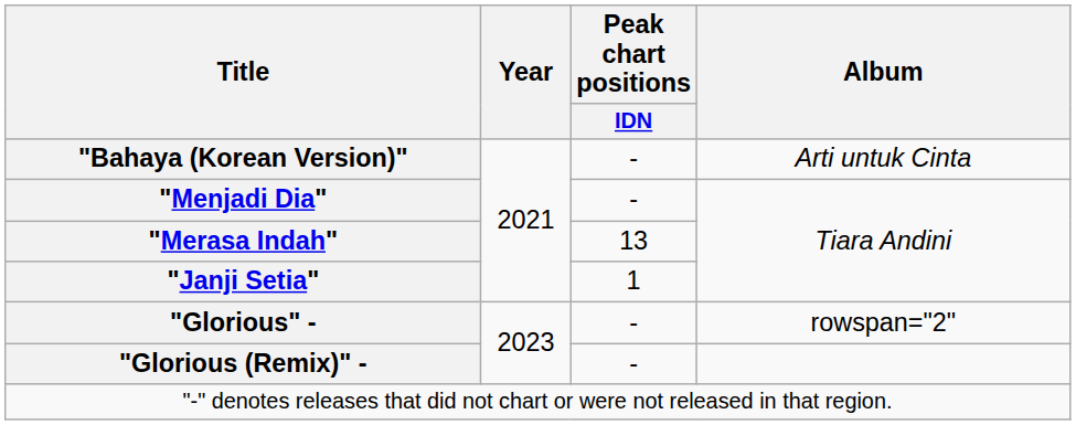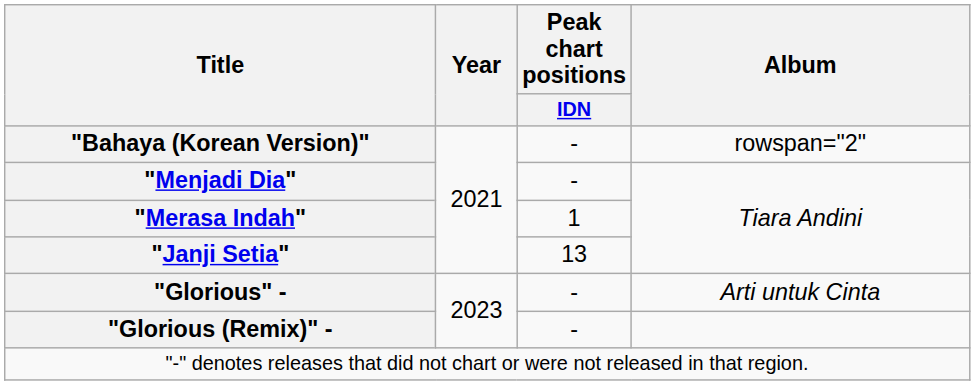"Bahaya (Korean Version)" | Album: Arti untuk Cinta -> rowspan="2"
"Merasa Indah" | Peak chart positions / IDN: 13 -> 1
"Janji Setia" | Peak chart positions / IDN: 1 -> 13
"Glorious" - | Album: rowspan="2" -> Arti untuk Cinta
